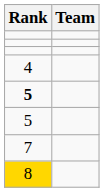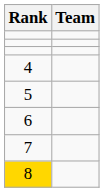row 6 | Rank: bold -> normal
row 7 | Rank: 5 -> 6
